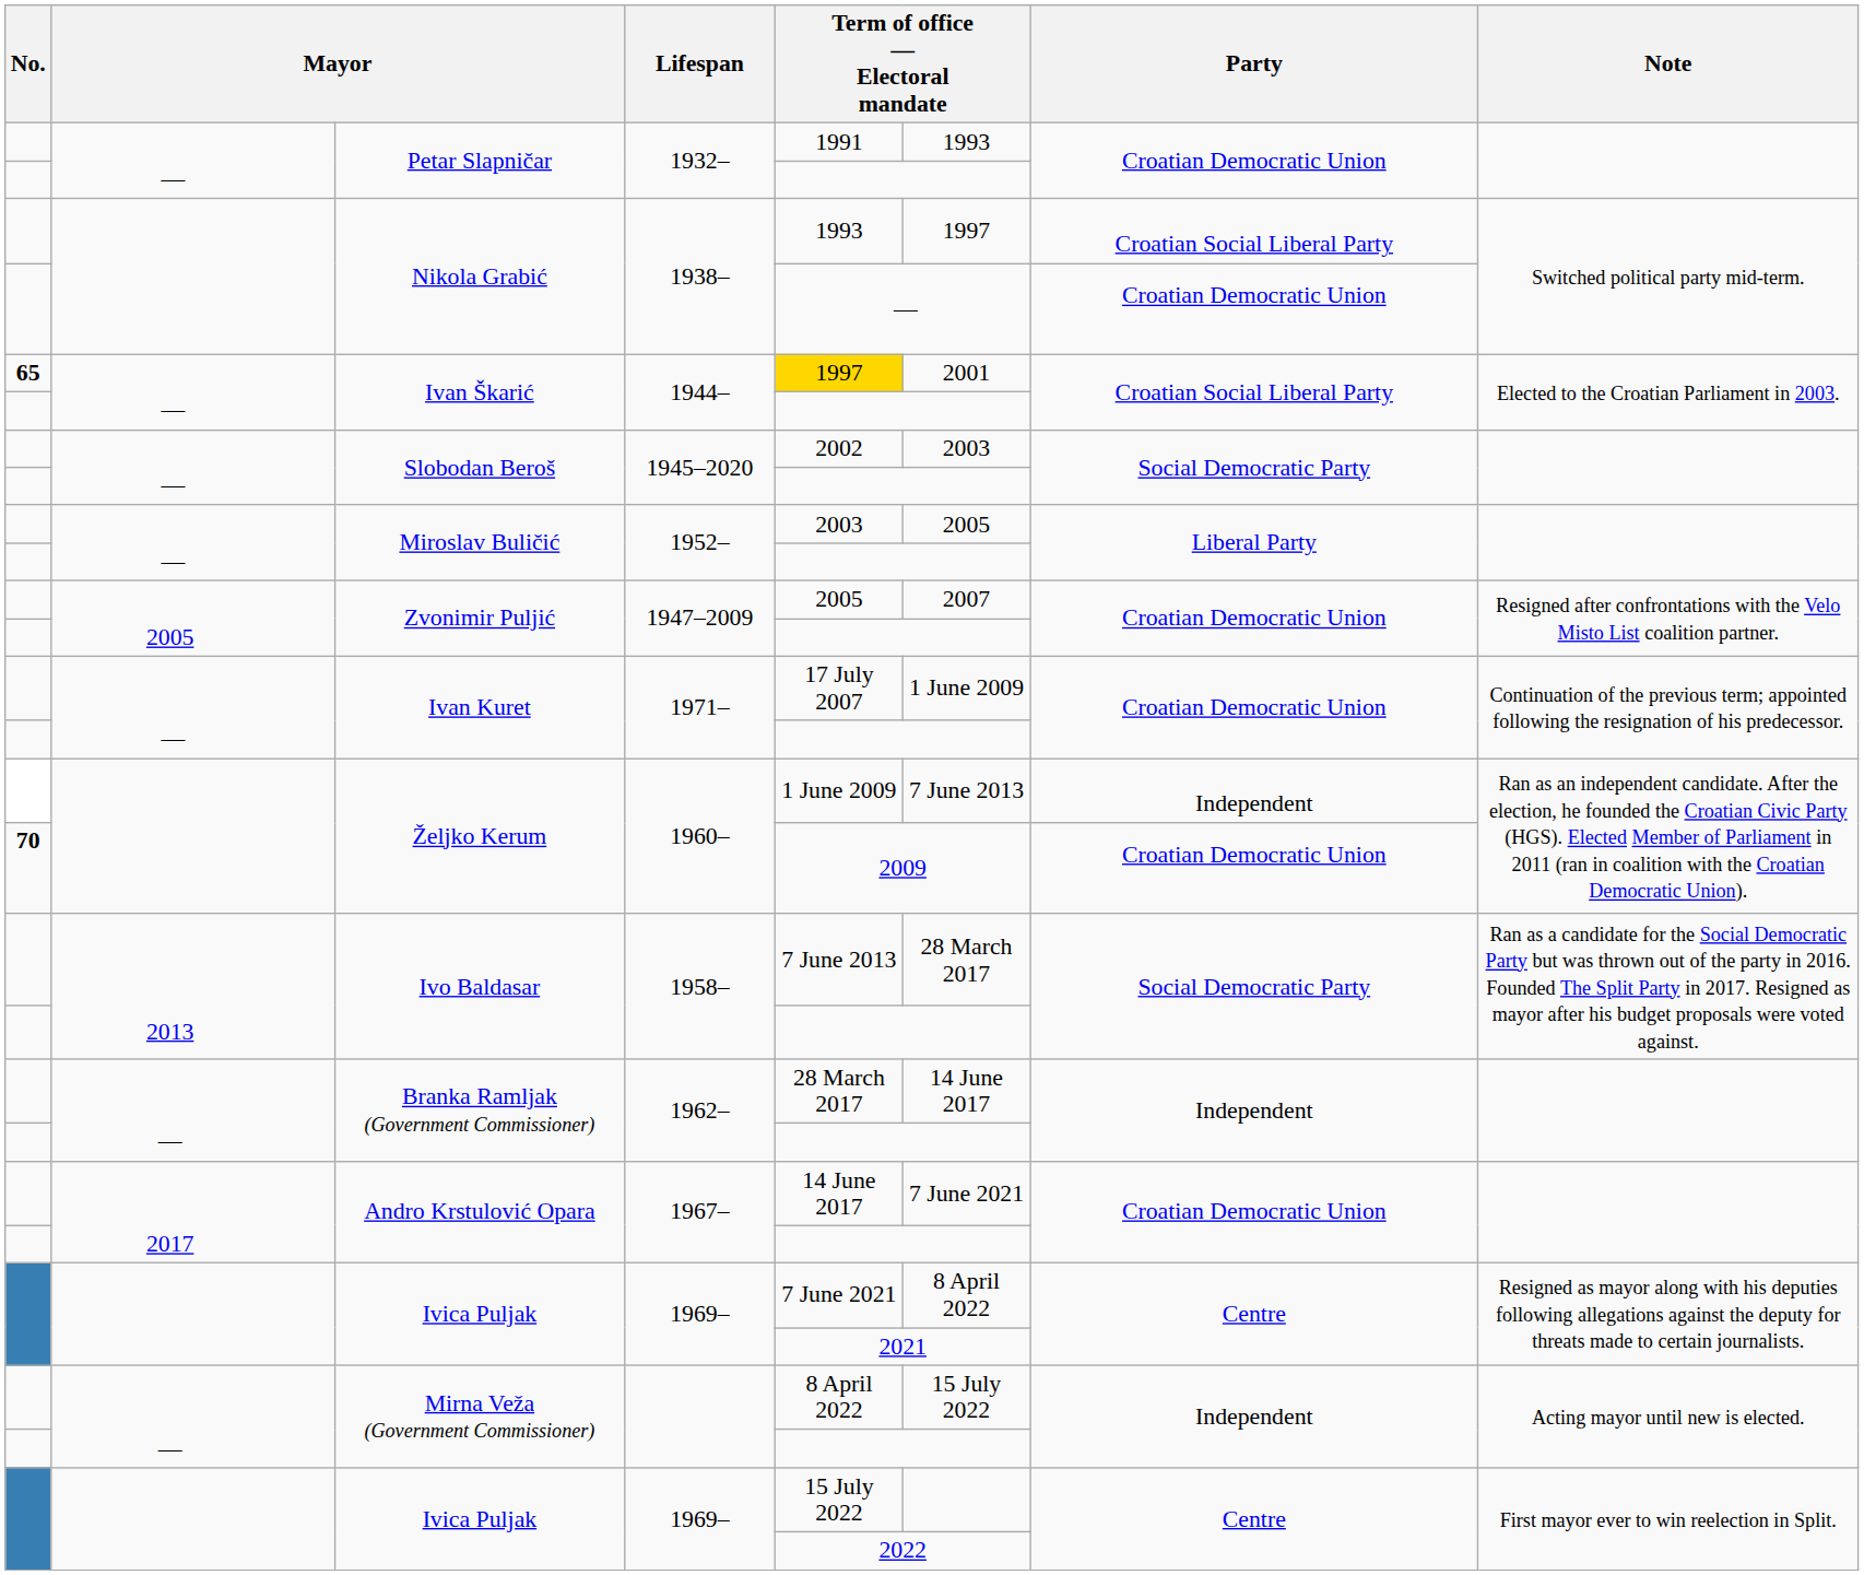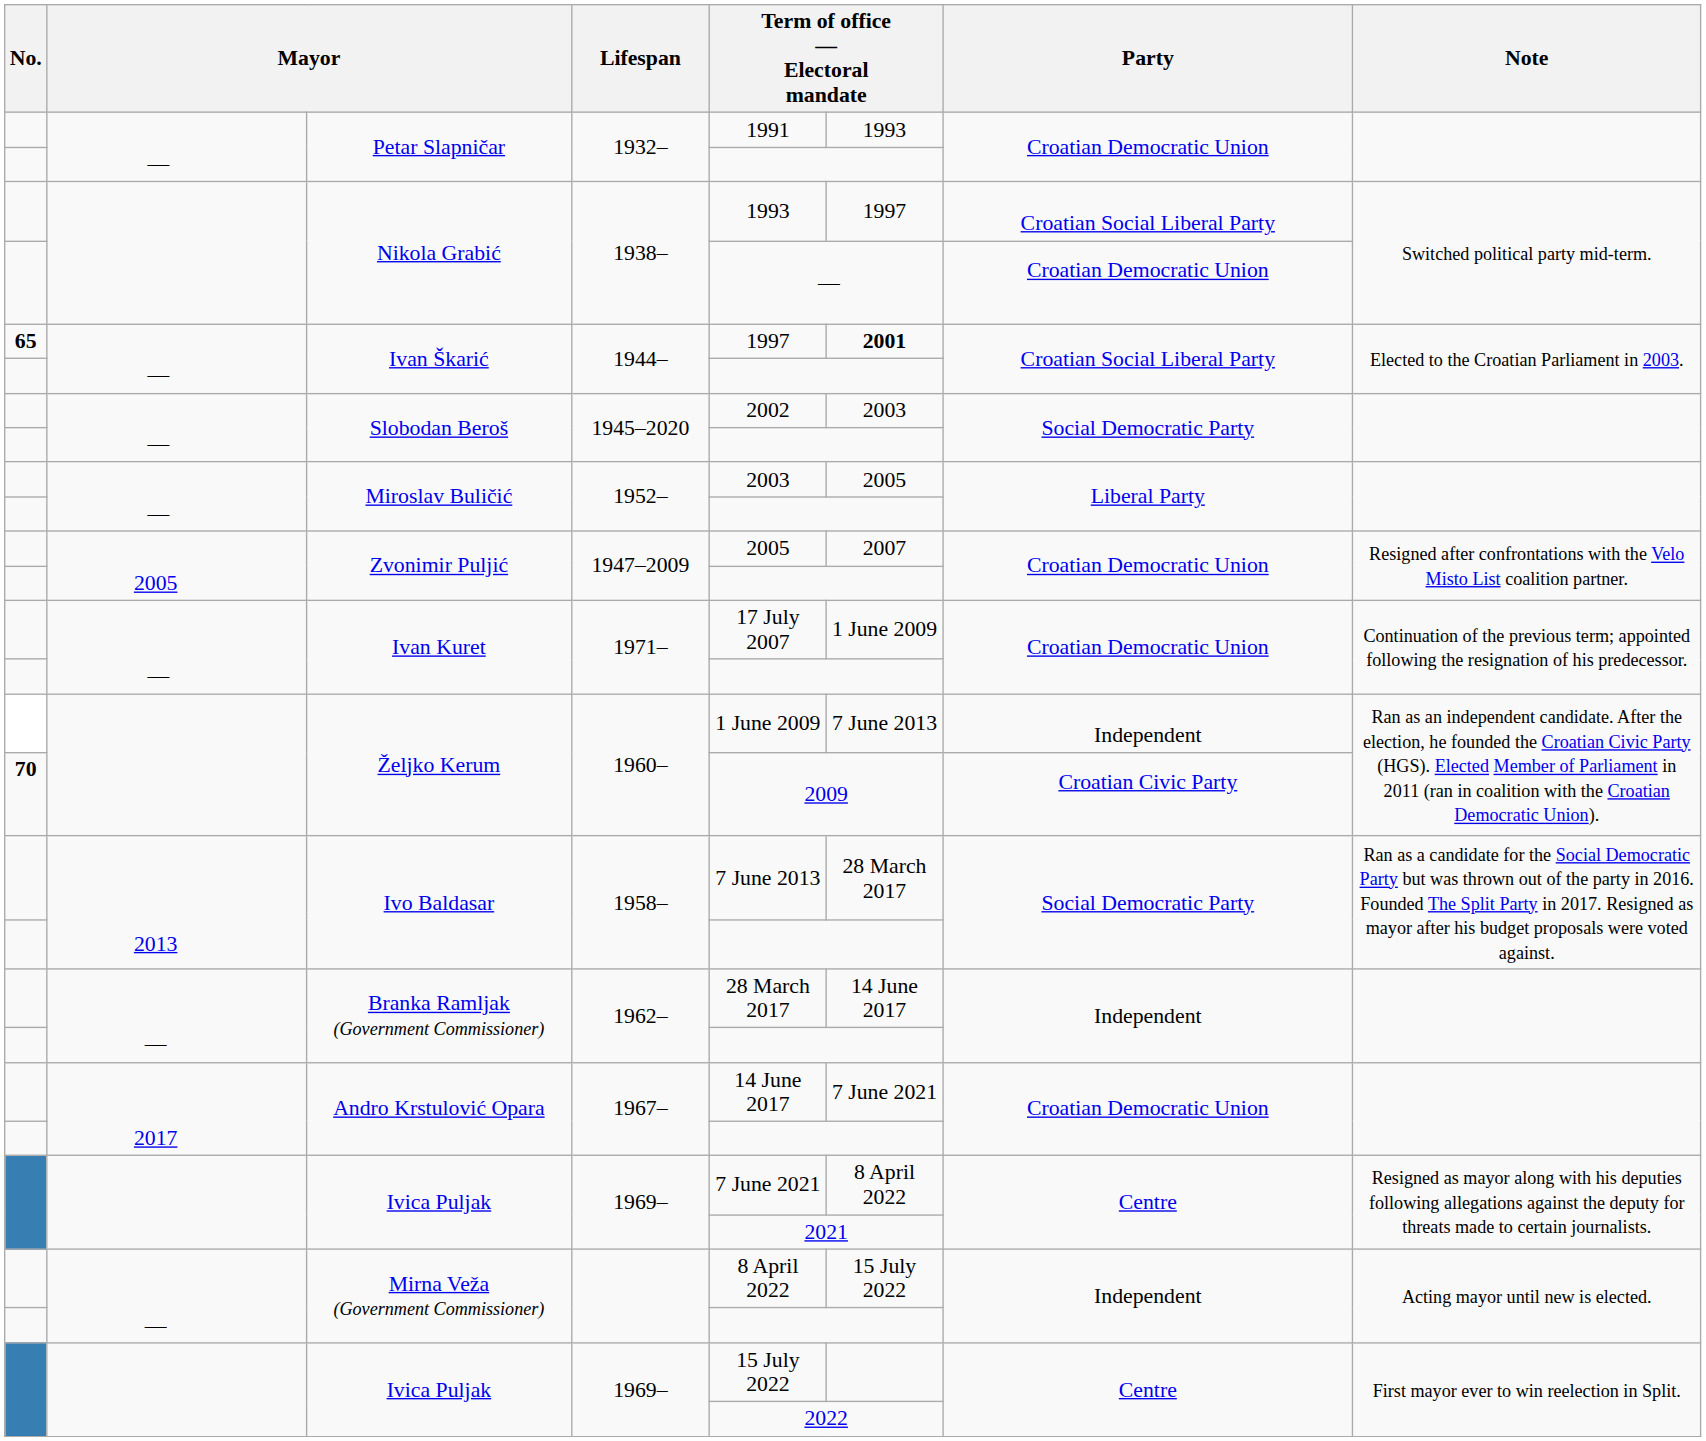65 / Ivan Škarić | column 5: gold background -> no background
65 / Ivan Škarić | column 6: normal -> bold
70 / Željko Kerum | Party: Croatian Democratic Union -> Croatian Civic Party
